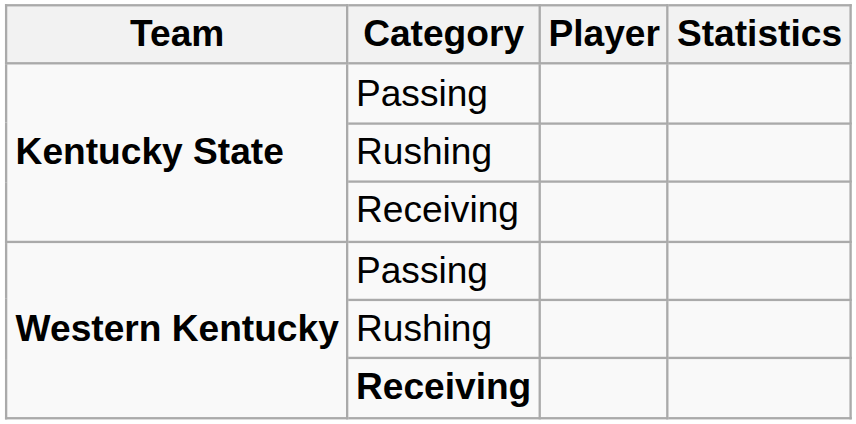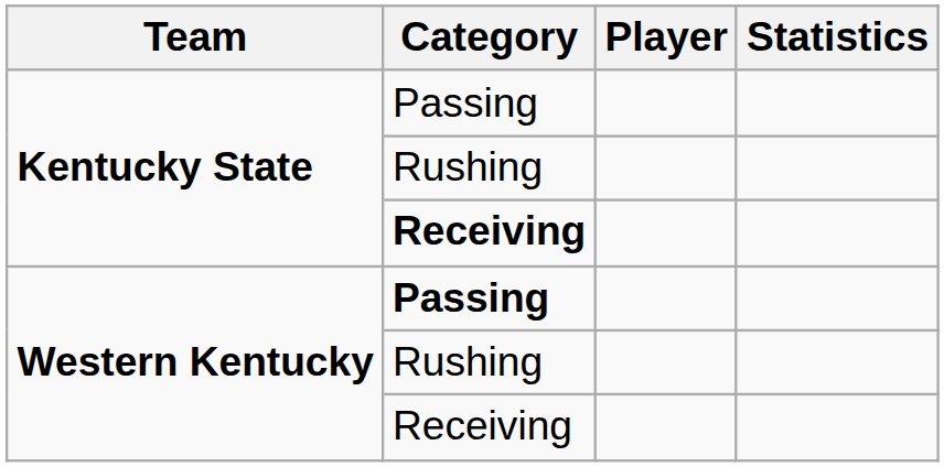Kentucky State / Receiving | Category: normal -> bold
Western Kentucky / Passing | Category: normal -> bold
Western Kentucky / Receiving | Category: bold -> normal
